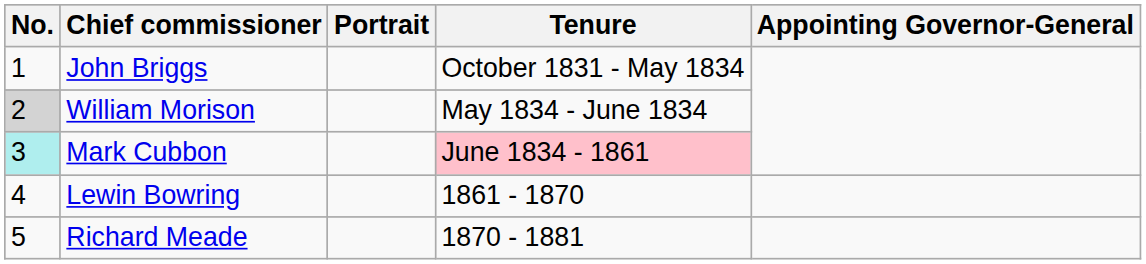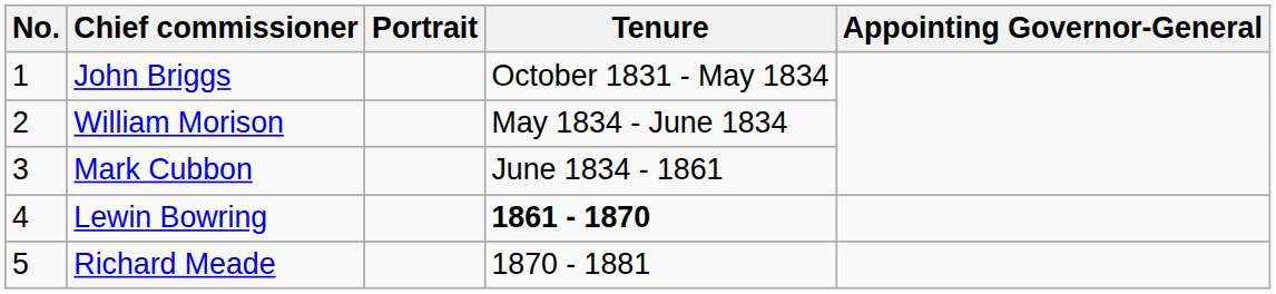William Morison | No.: lightgrey background -> no background
Mark Cubbon | No.: paleturquoise background -> no background
Mark Cubbon | Tenure: pink background -> no background
Lewin Bowring | Tenure: normal -> bold
